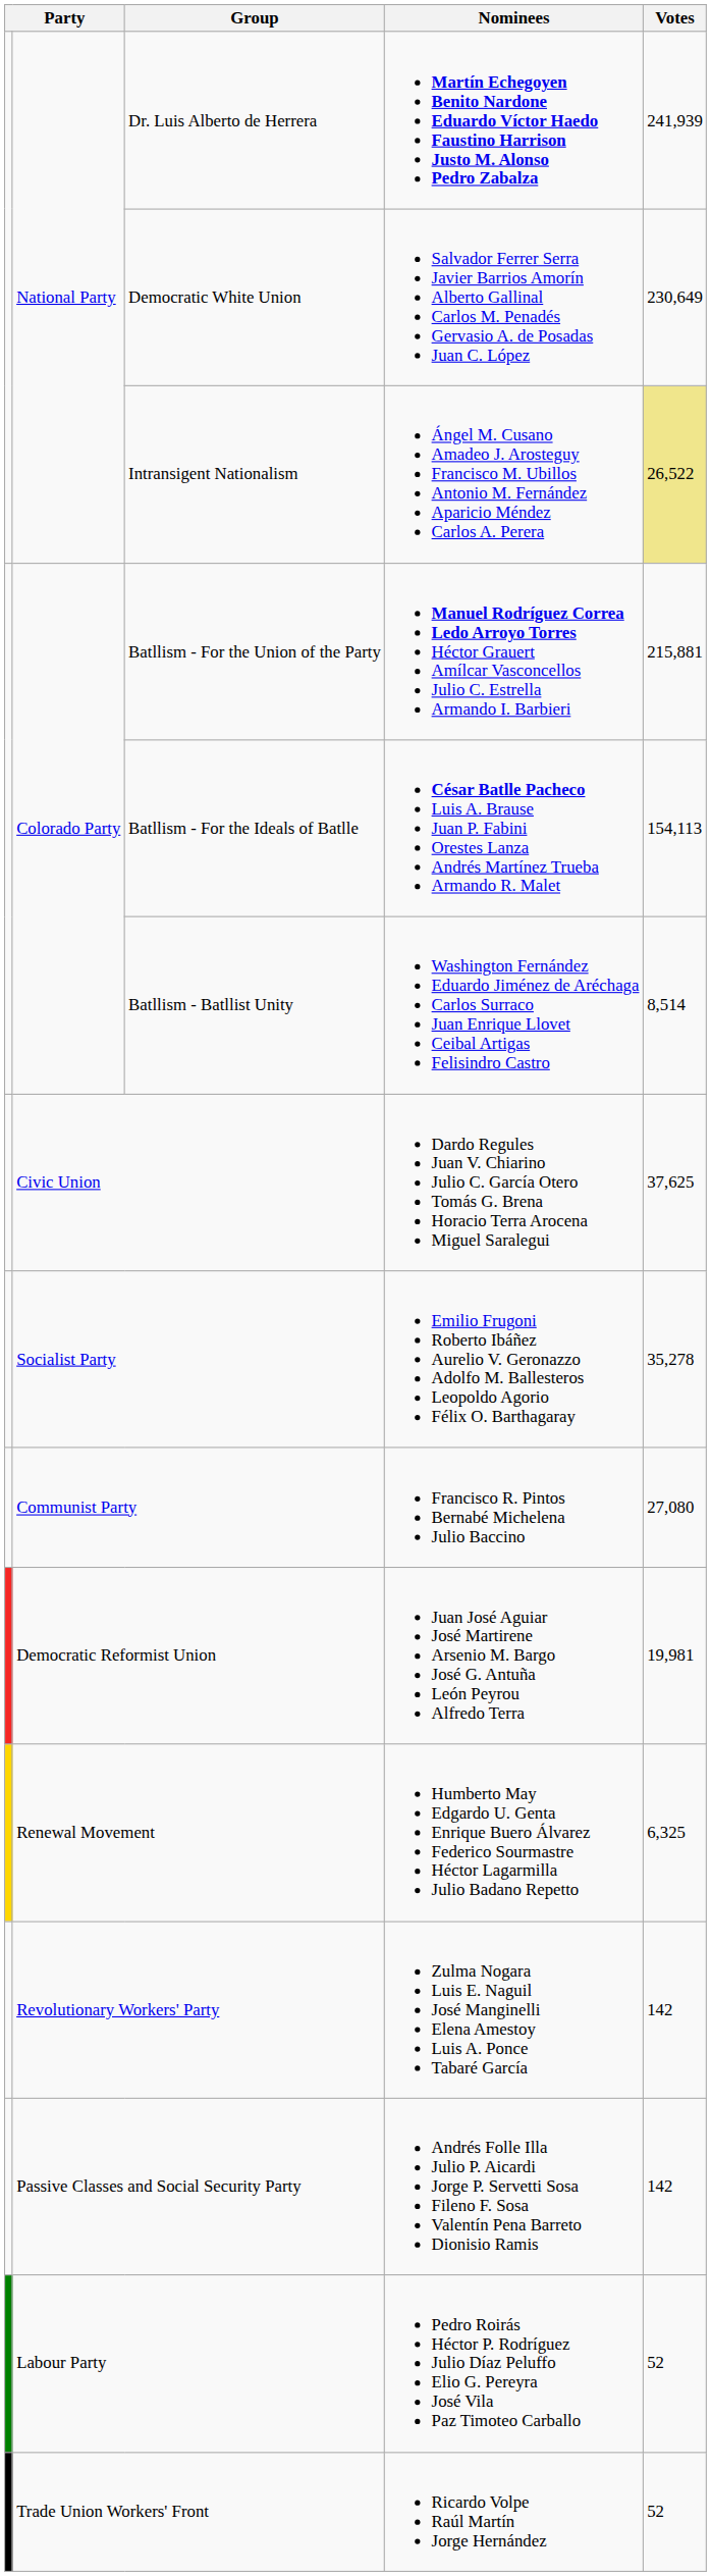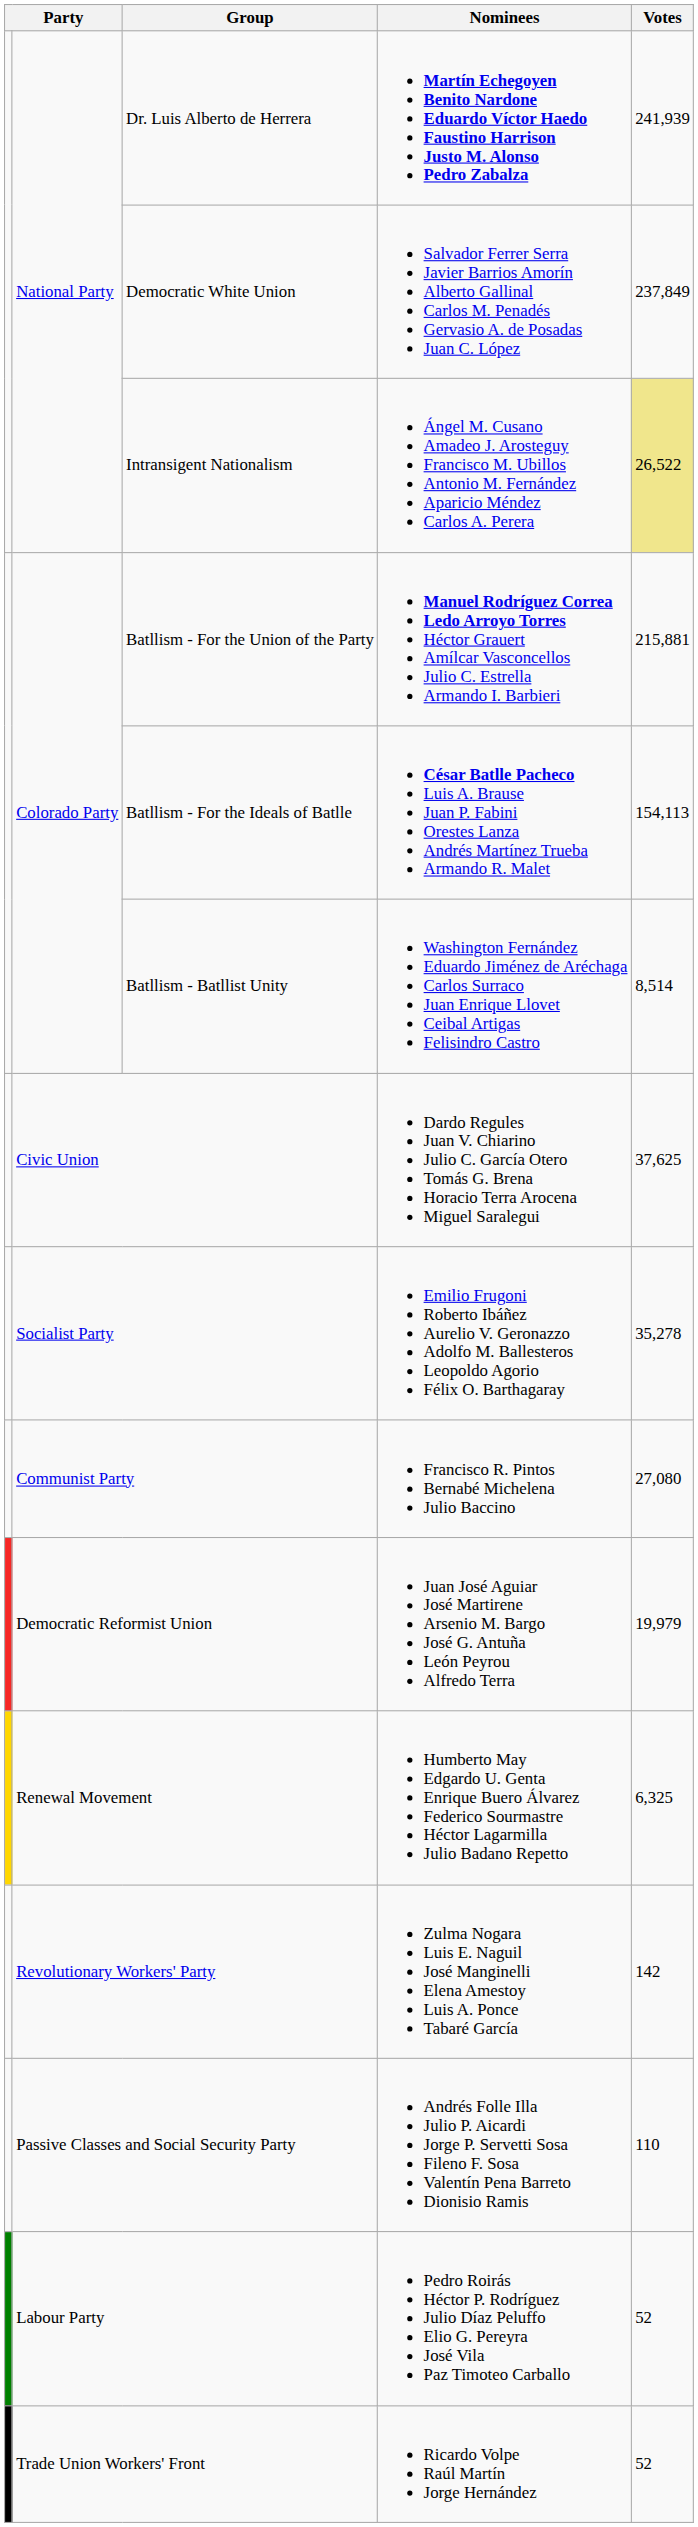Democratic White Union | Votes: 230,649 -> 237,849
Democratic Reformist Union | Votes: 19,981 -> 19,979
Passive Classes and Social Security Party | Votes: 142 -> 110
